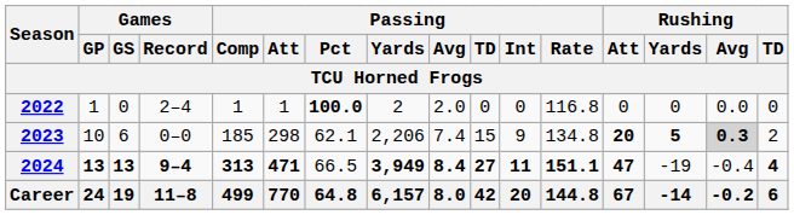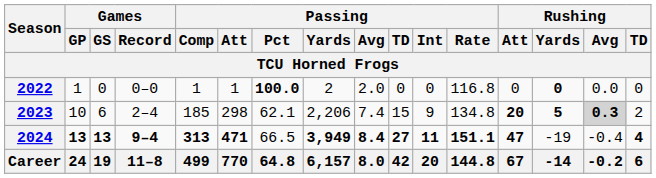2022 | Games / Record: 2–4 -> 0–0
2022 | Rushing / Yards: normal -> bold
2023 | Games / Record: 0–0 -> 2–4
